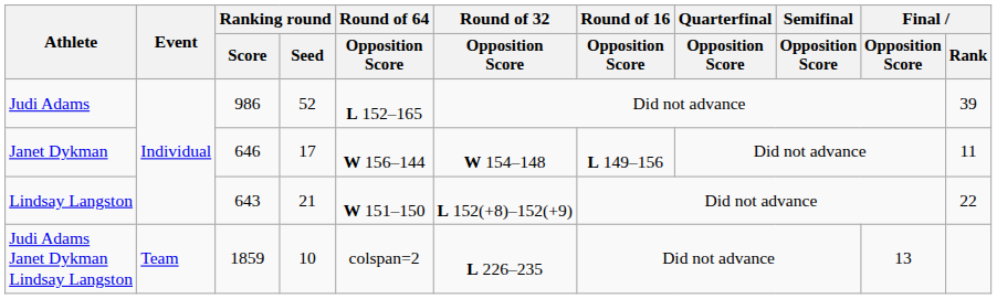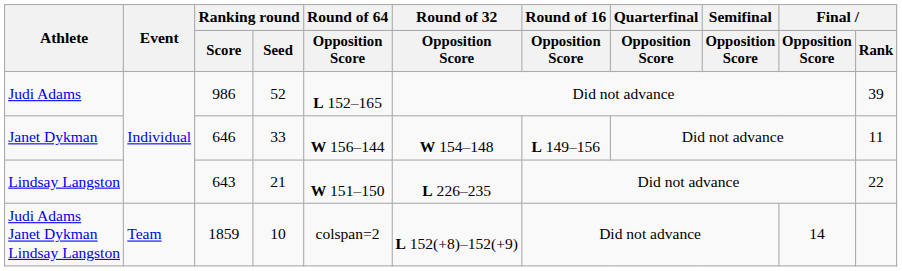Janet Dykman | Ranking round / Seed: 17 -> 33
Lindsay Langston | Round of 32 / Opposition Score: L 152(+8)–152(+9) -> L 226–235
Judi Adams Janet Dykman Lindsay Langston | Round of 32 / Opposition Score: L 226–235 -> L 152(+8)–152(+9)
Judi Adams Janet Dykman Lindsay Langston | Final / Opposition Score: 13 -> 14
